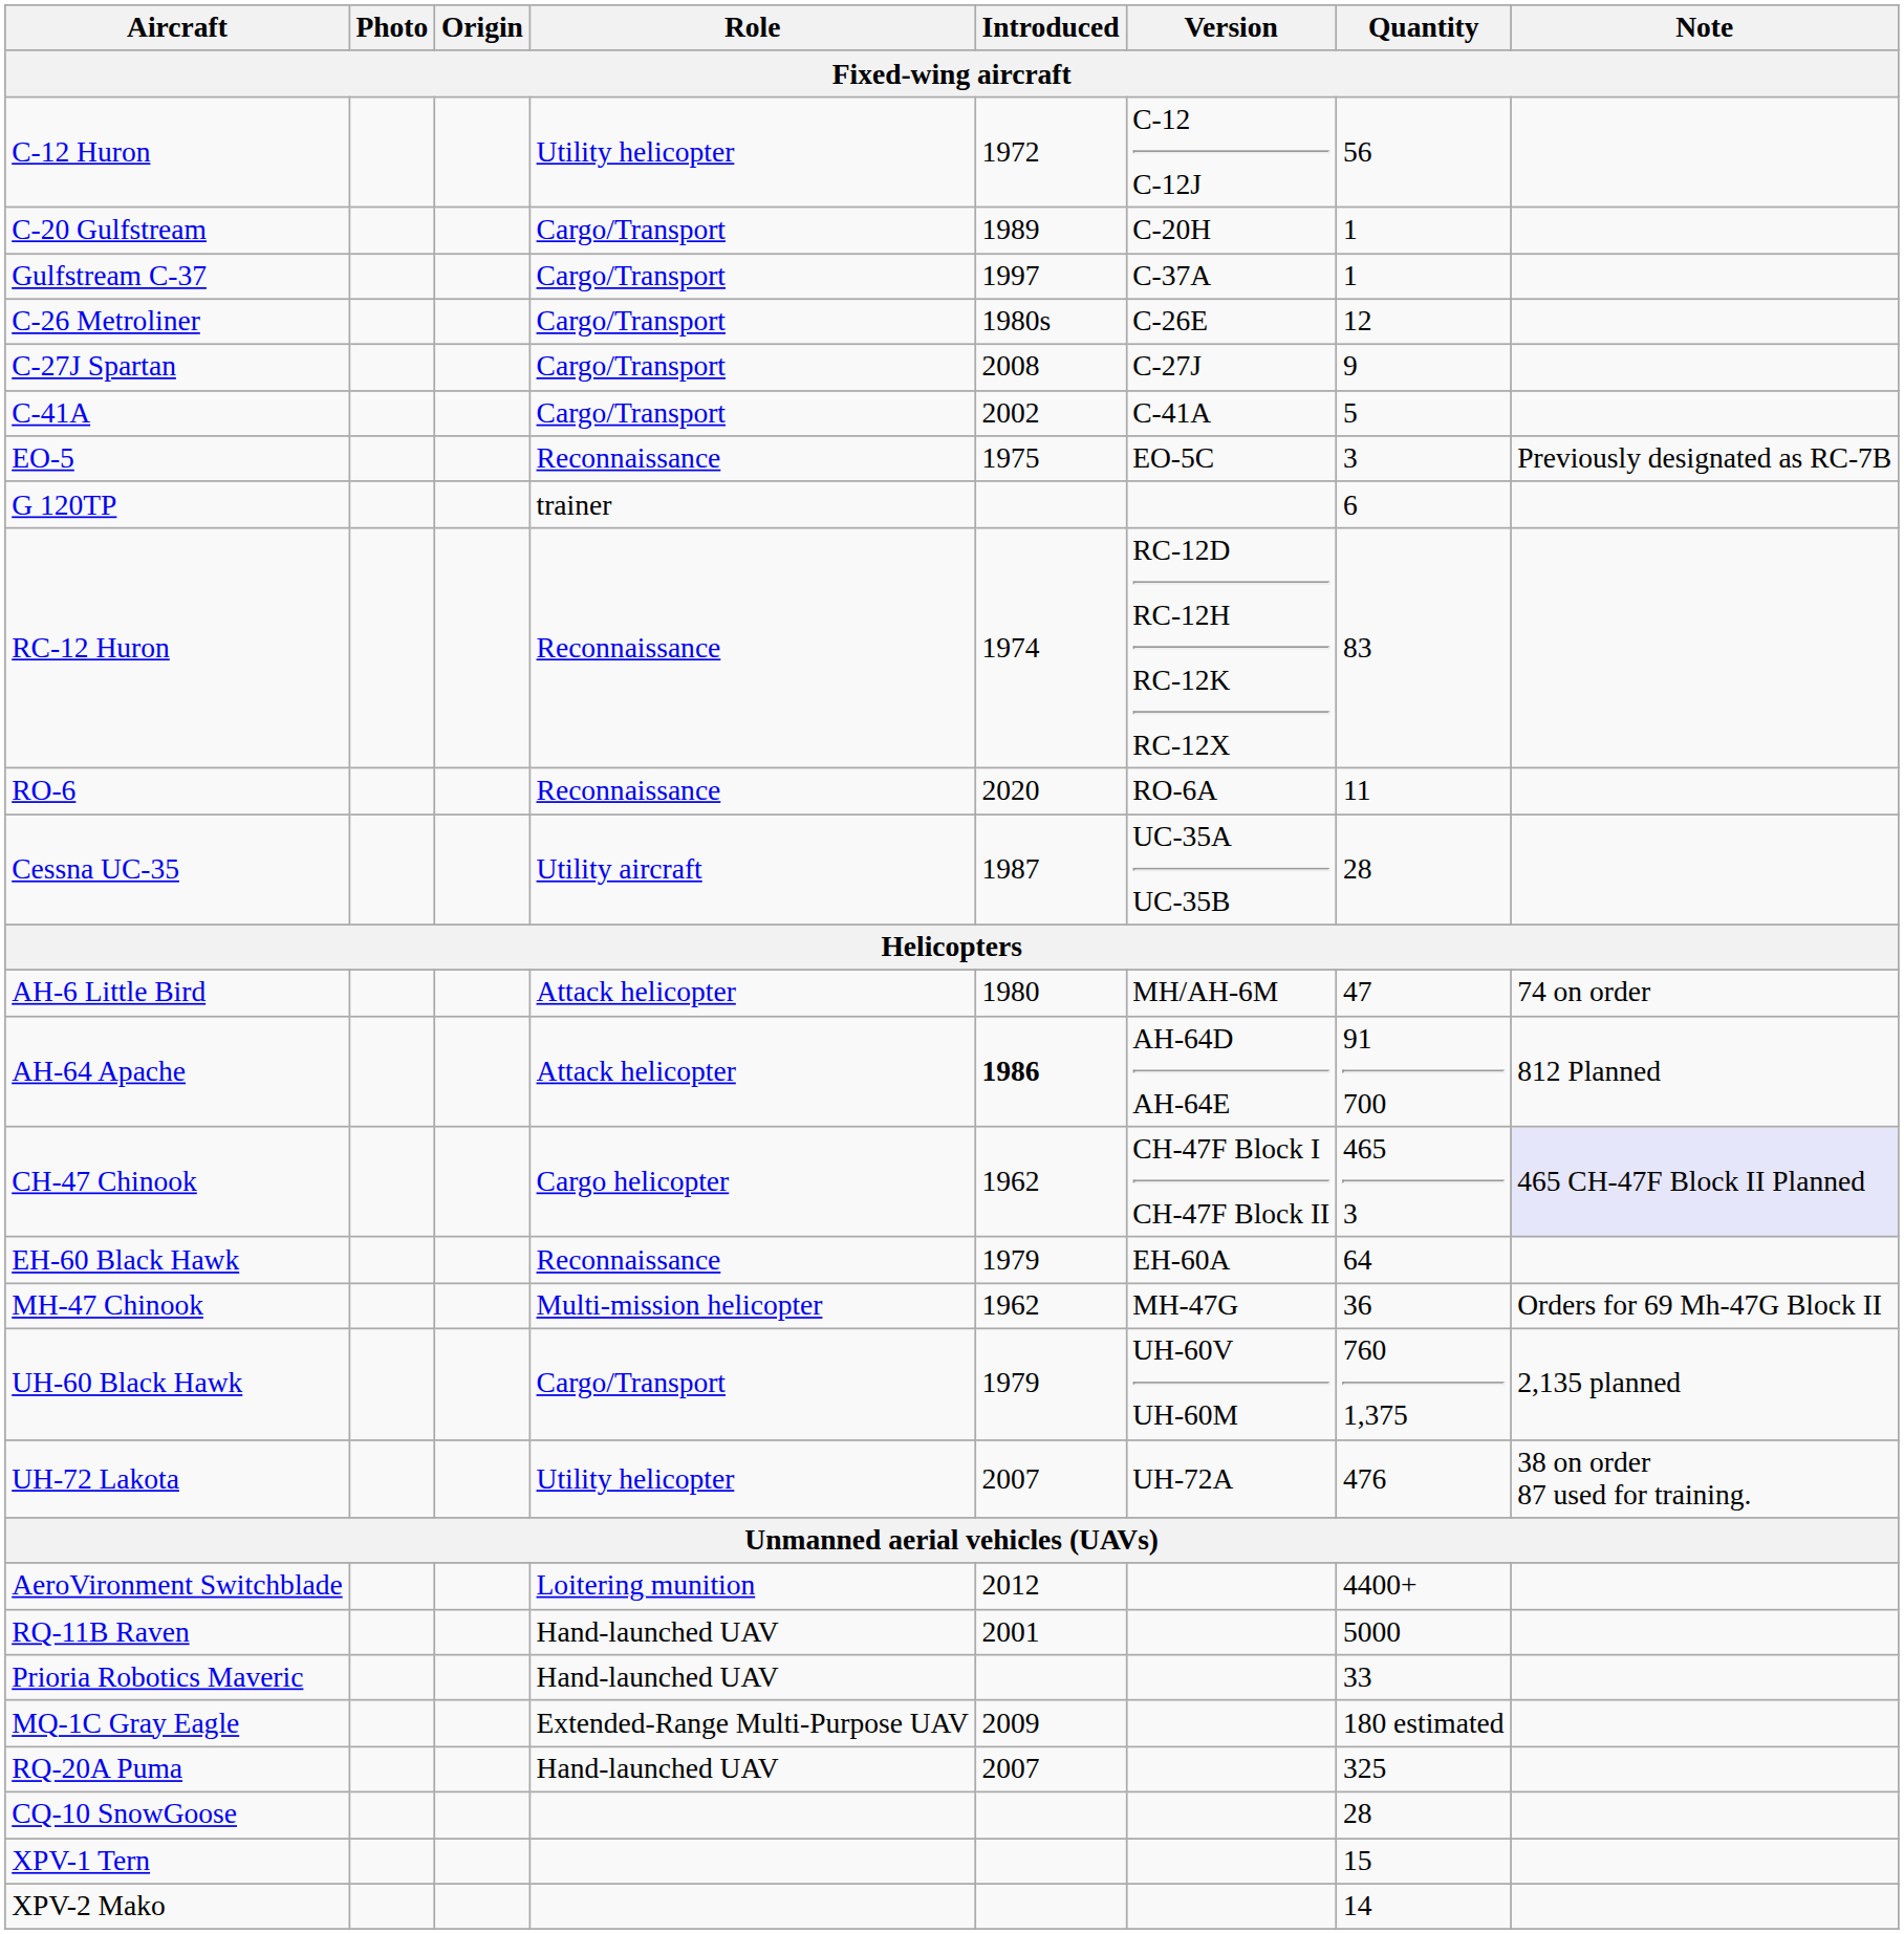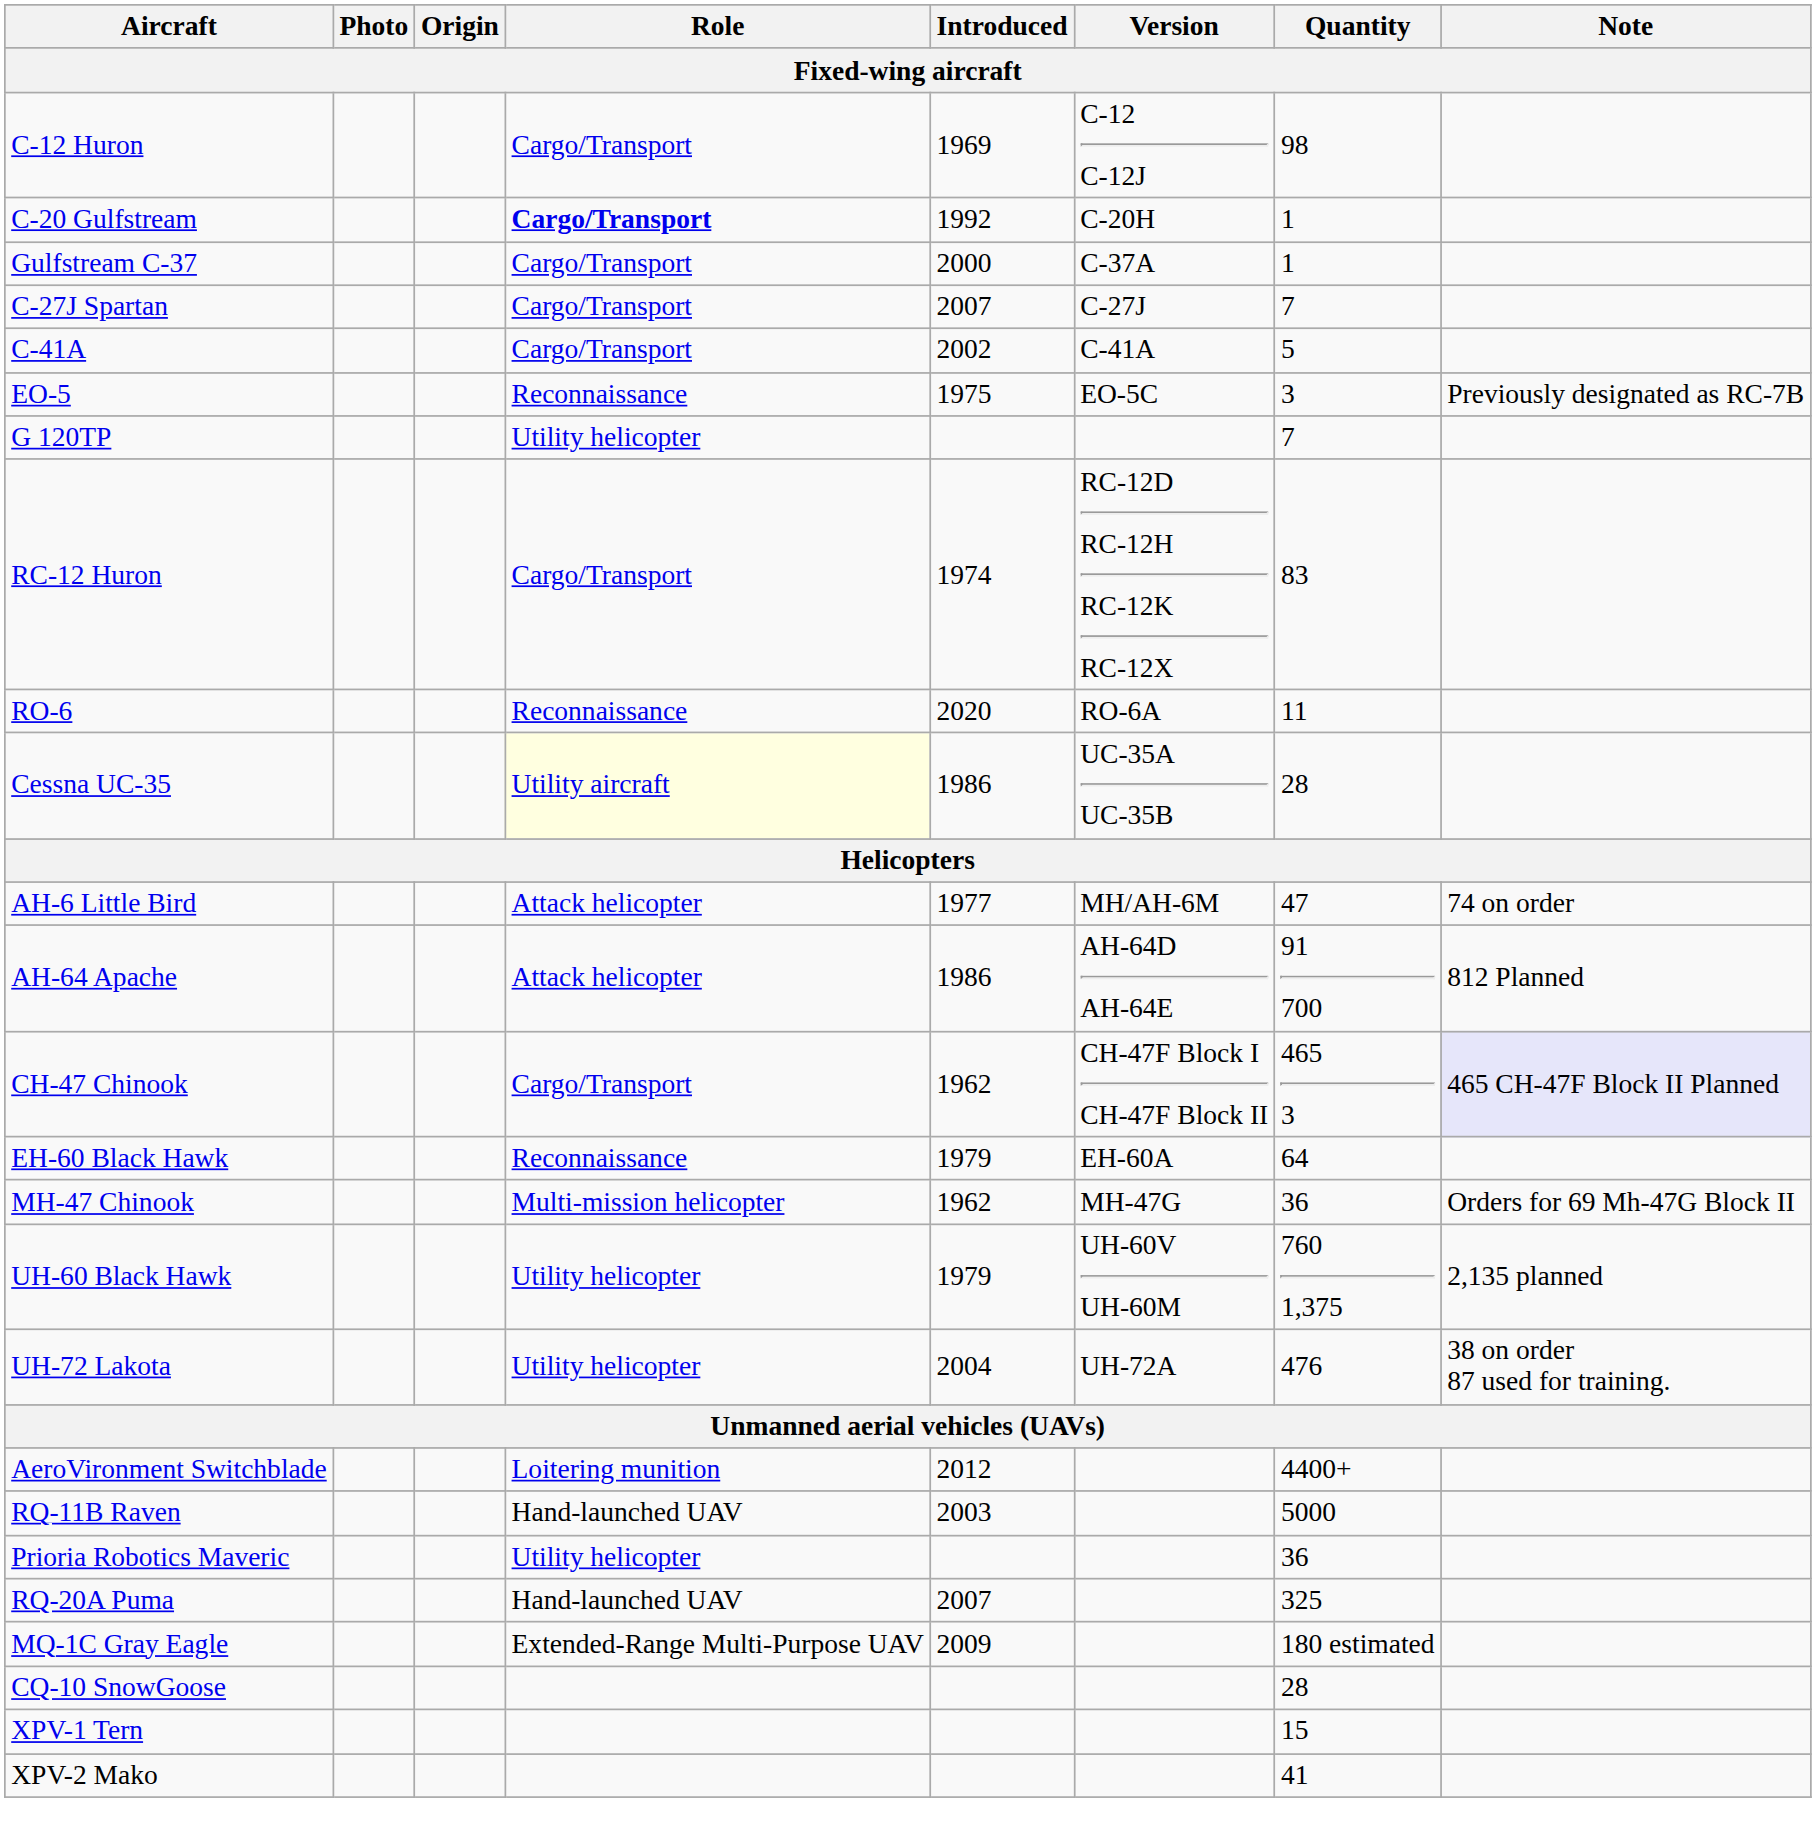C-12 Huron | Role: Utility helicopter -> Cargo/Transport
C-12 Huron | Introduced: 1972 -> 1969
C-12 Huron | Quantity: 56 -> 98
C-20 Gulfstream | Role: normal -> bold
C-20 Gulfstream | Introduced: 1989 -> 1992
Gulfstream C-37 | Introduced: 1997 -> 2000
- row: C-26 Metroliner | Cargo/Transport | 1980s | C-26E | 12
C-27J Spartan | Introduced: 2008 -> 2007
C-27J Spartan | Quantity: 9 -> 7
G 120TP | Role: trainer -> Utility helicopter
G 120TP | Quantity: 6 -> 7
RC-12 Huron | Role: Reconnaissance -> Cargo/Transport
Cessna UC-35 | Role: no background -> lightyellow background
Cessna UC-35 | Introduced: 1987 -> 1986
AH-6 Little Bird | Introduced: 1980 -> 1977
AH-64 Apache | Introduced: bold -> normal
CH-47 Chinook | Role: Cargo helicopter -> Cargo/Transport
UH-60 Black Hawk | Role: Cargo/Transport -> Utility helicopter
UH-72 Lakota | Introduced: 2007 -> 2004
RQ-11B Raven | Introduced: 2001 -> 2003
Prioria Robotics Maveric | Role: Hand-launched UAV -> Utility helicopter
Prioria Robotics Maveric | Quantity: 33 -> 36
rows swapped: RQ-20A Puma <-> MQ-1C Gray Eagle
XPV-2 Mako | Quantity: 14 -> 41
